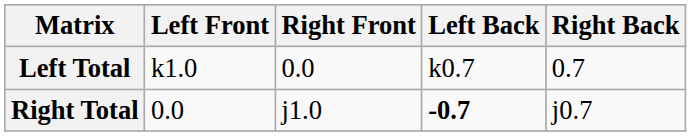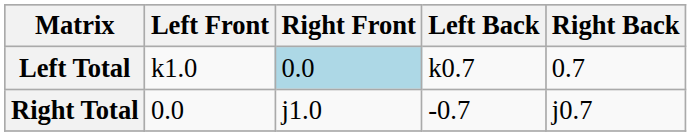row 2 | Right Front: no background -> lightblue background
row 3 | Left Back: bold -> normal
